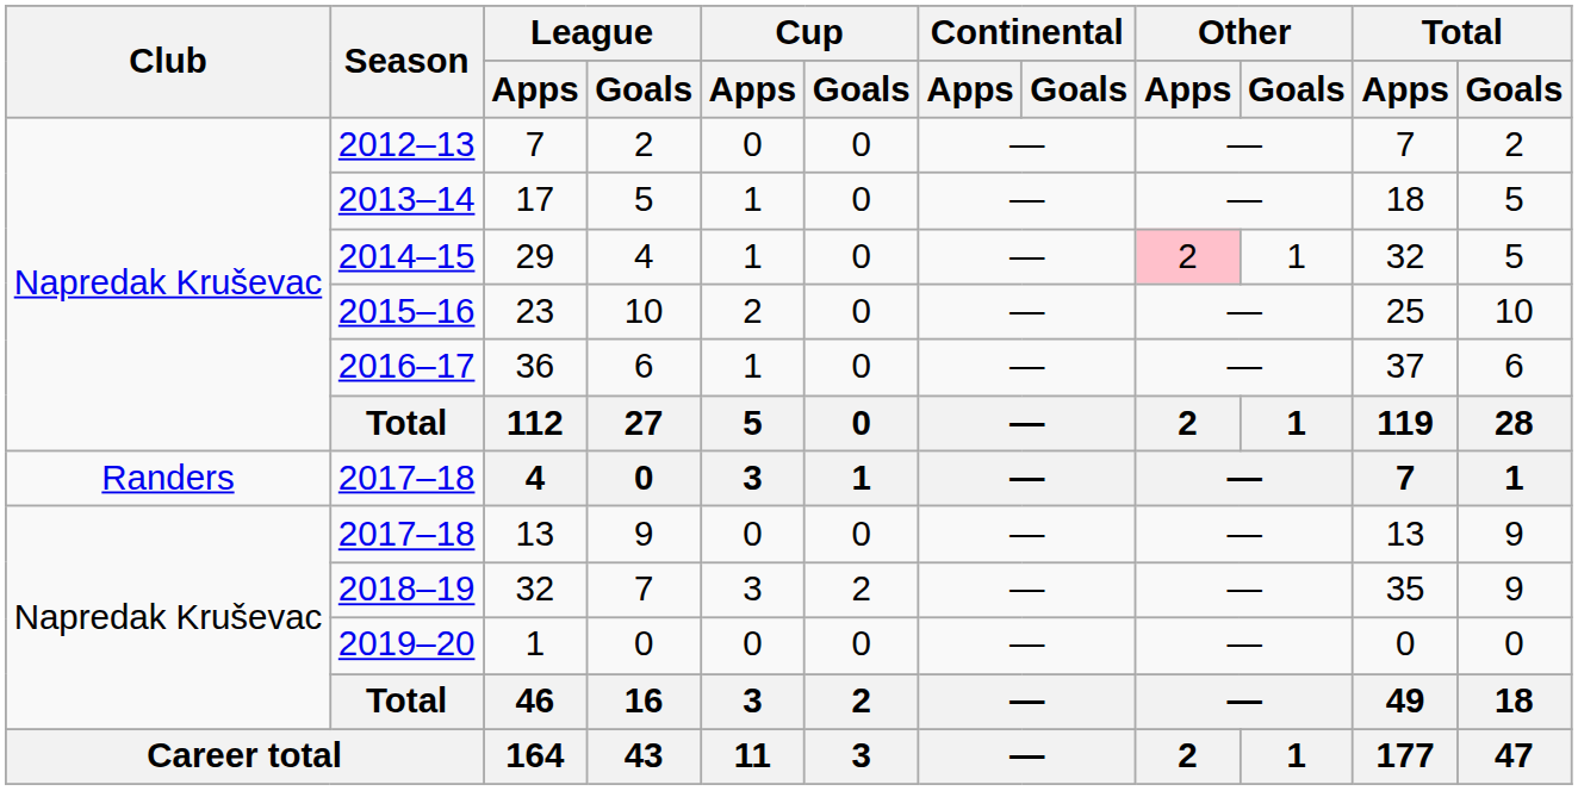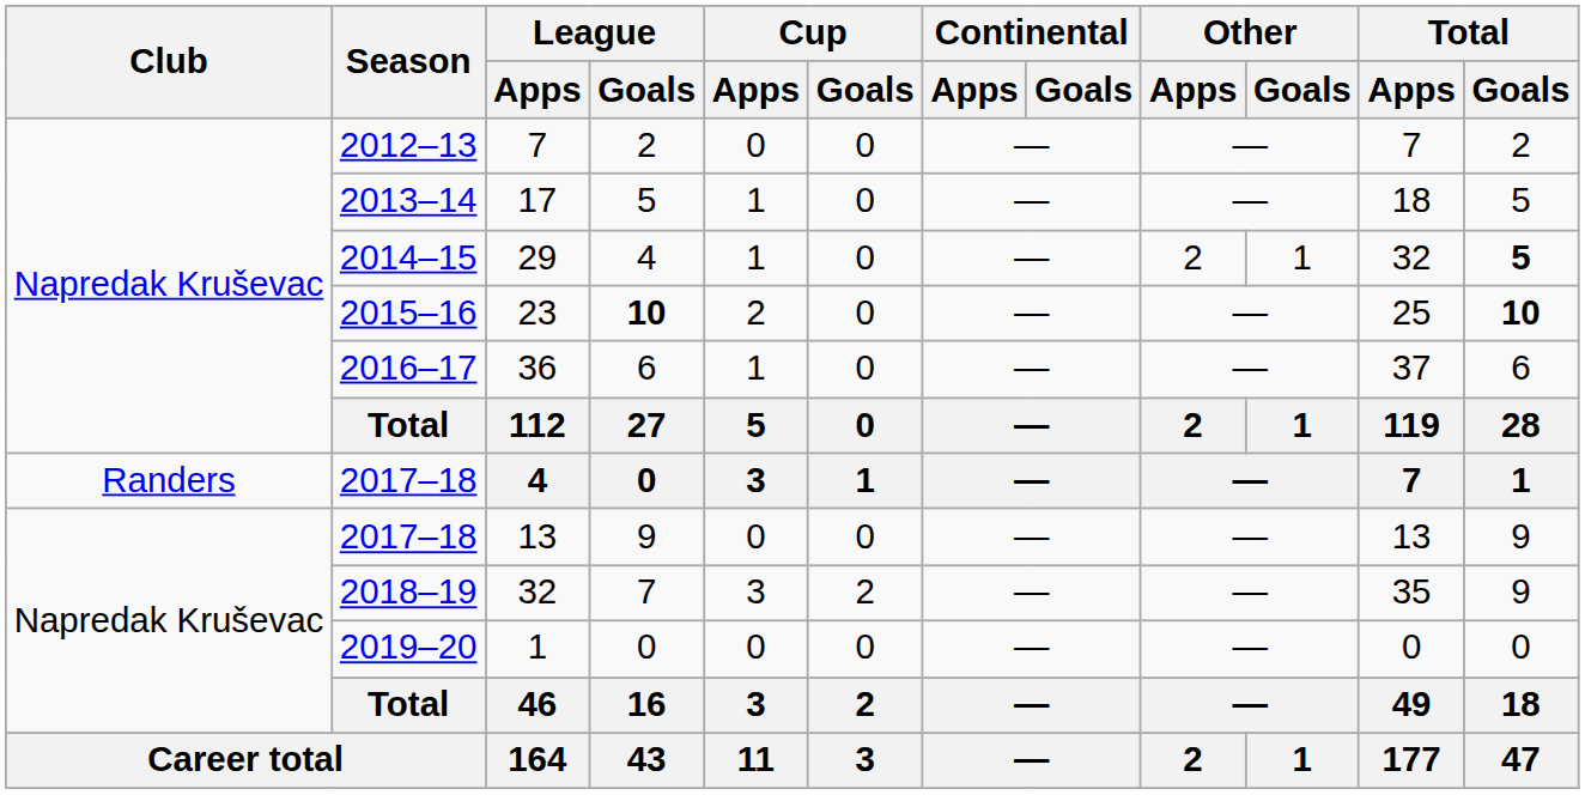29 | Other / Apps: pink background -> no background
29 | Total / Goals: normal -> bold
23 | League / Goals: normal -> bold
23 | Total / Goals: normal -> bold
